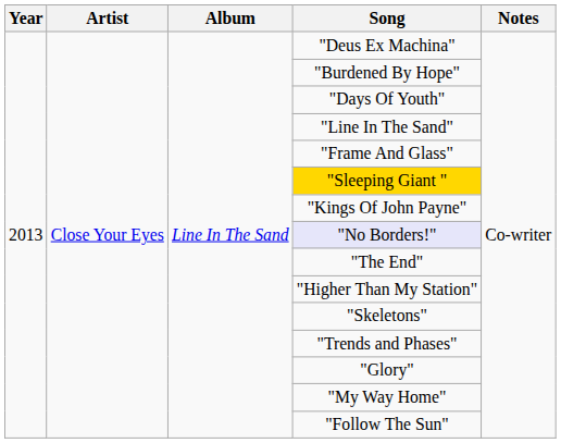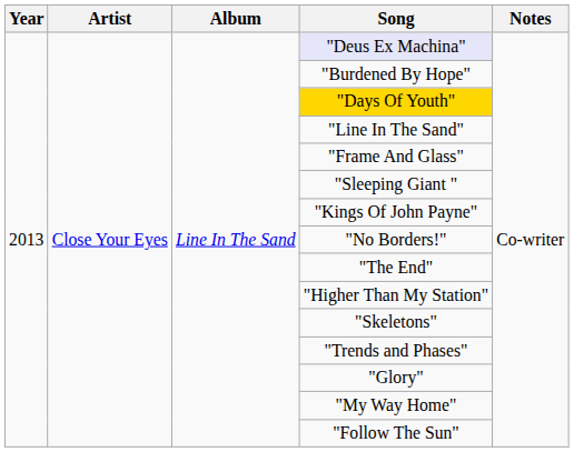"Deus Ex Machina" | Song: no background -> lavender background
"Days Of Youth" | Song: no background -> gold background
"Sleeping Giant " | Song: gold background -> no background
"No Borders!" | Song: lavender background -> no background
